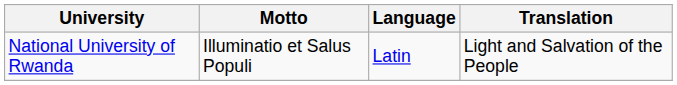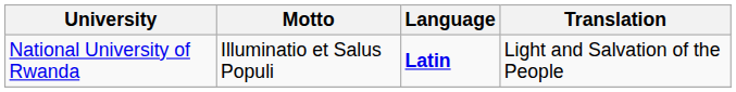National University of Rwanda | Language: normal -> bold
